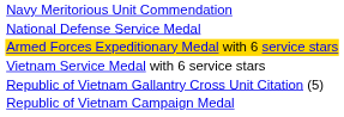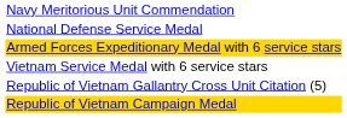row 6 | column 1: no background -> gold background
